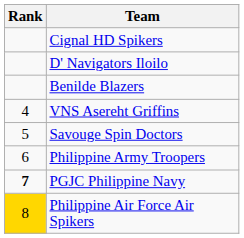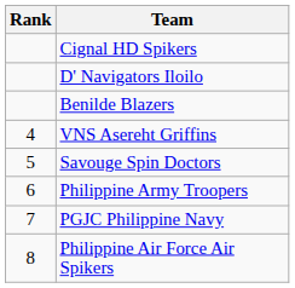PGJC Philippine Navy | Rank: bold -> normal
Philippine Air Force Air Spikers | Rank: gold background -> no background
